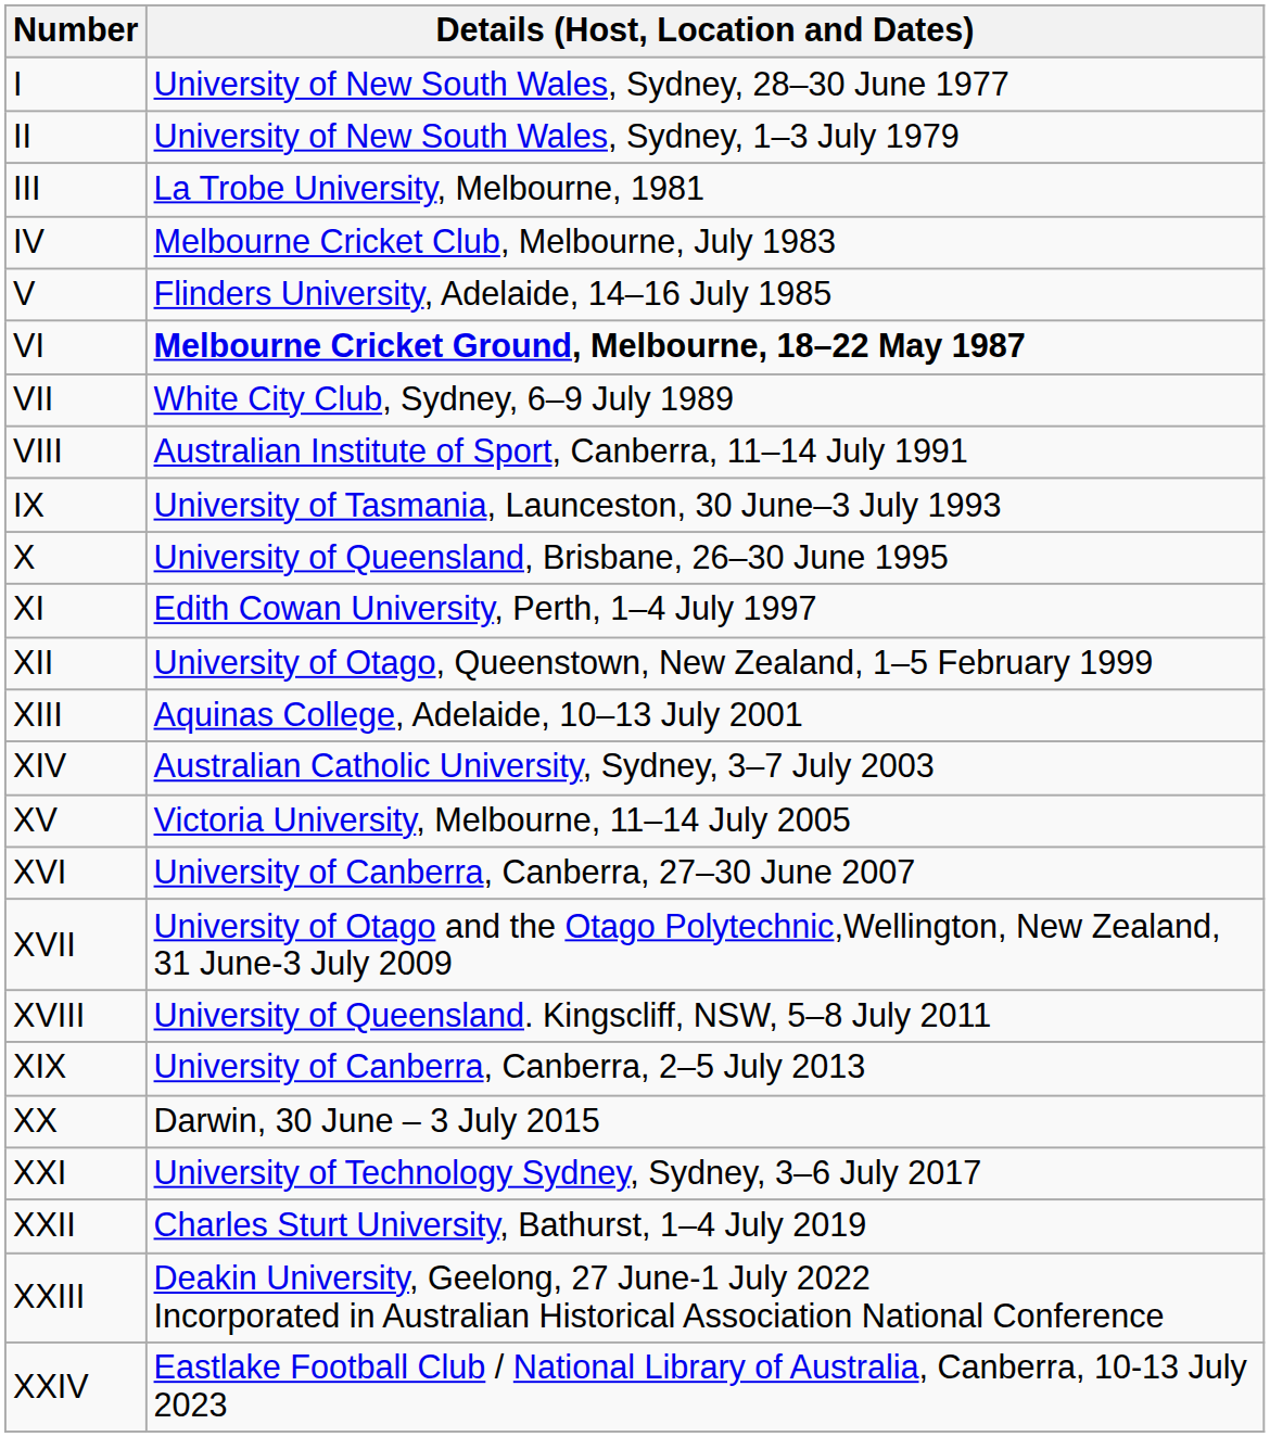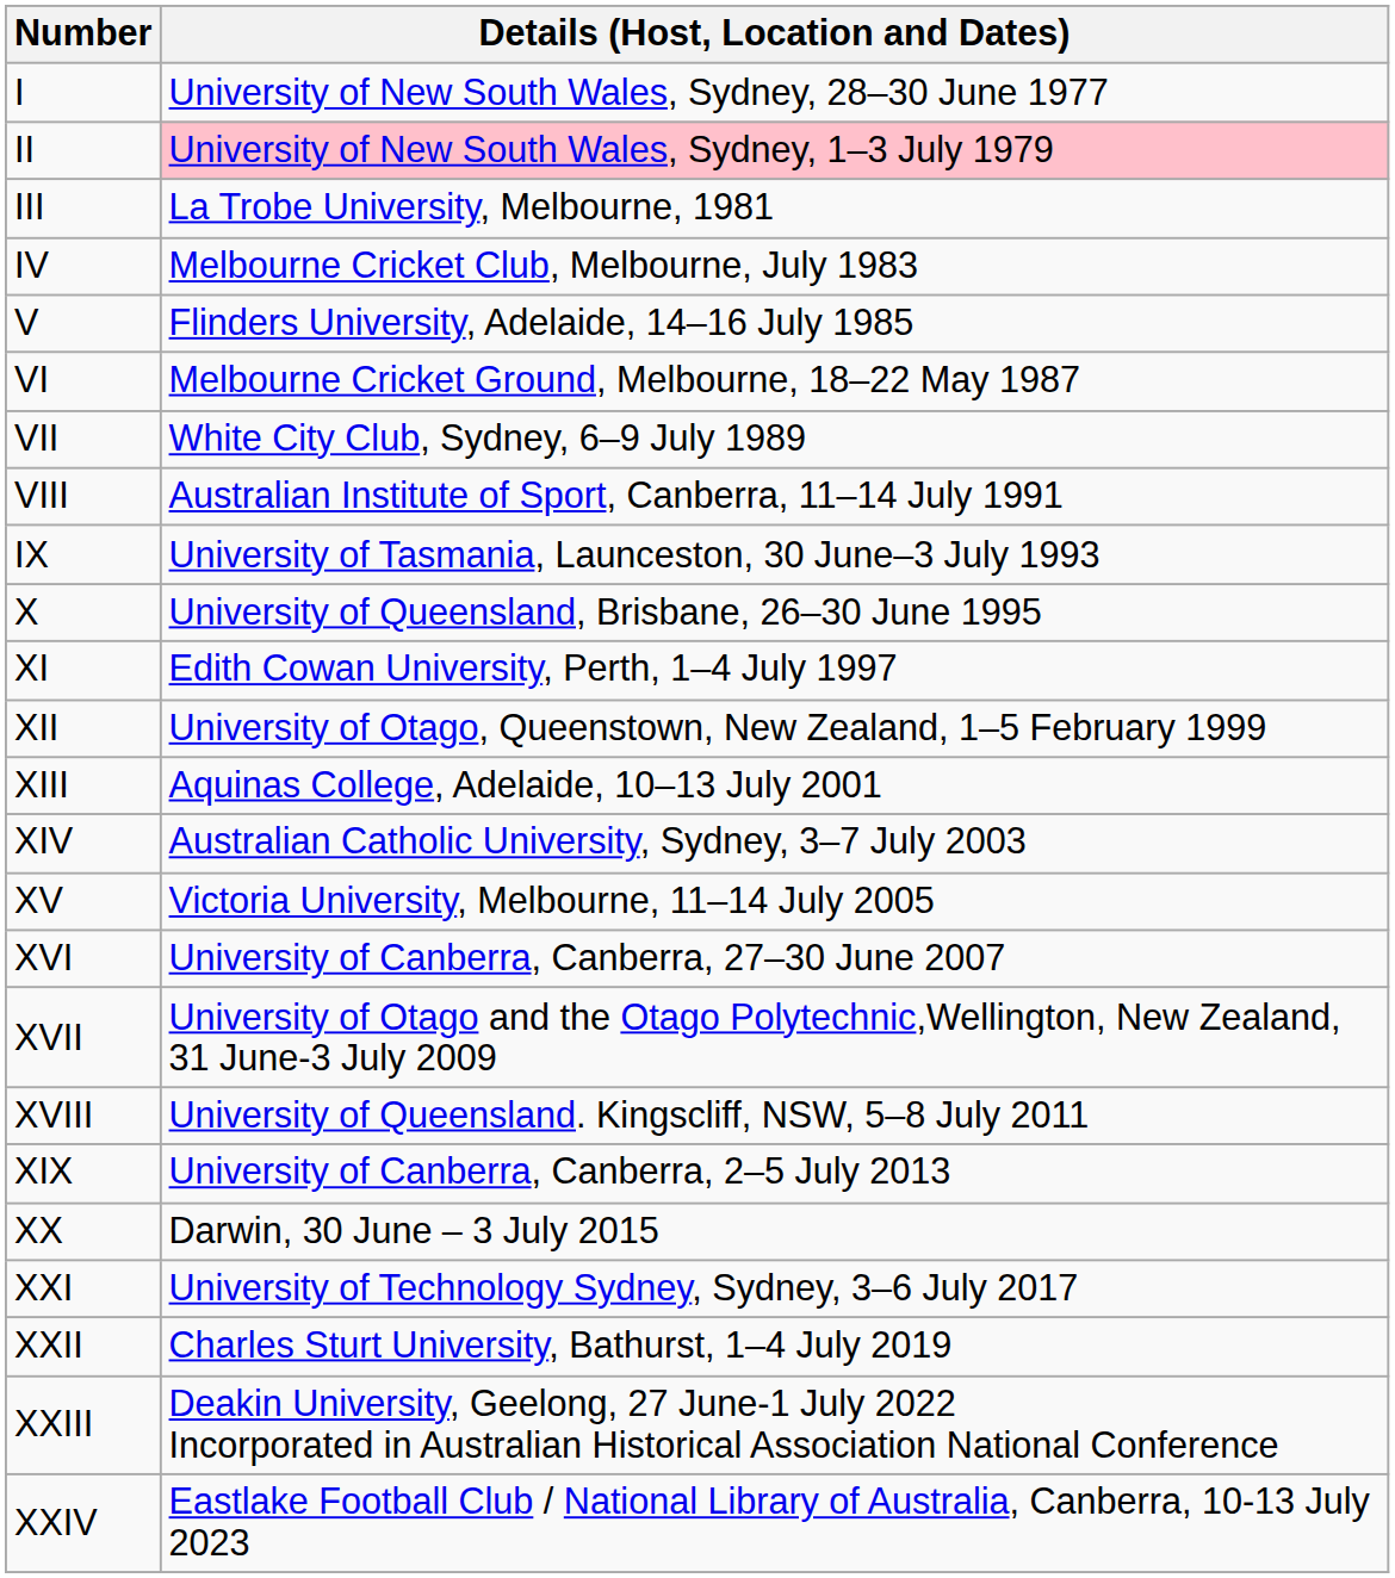II | Details (Host, Location and Dates): no background -> pink background
VI | Details (Host, Location and Dates): bold -> normal
